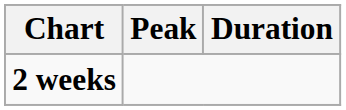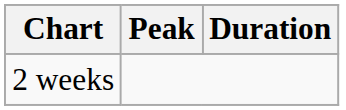2 weeks | Chart: bold -> normal
